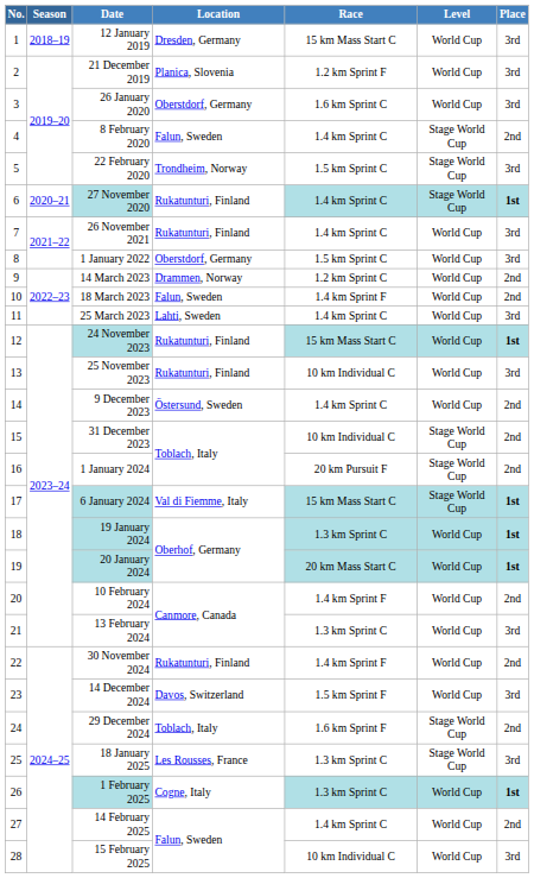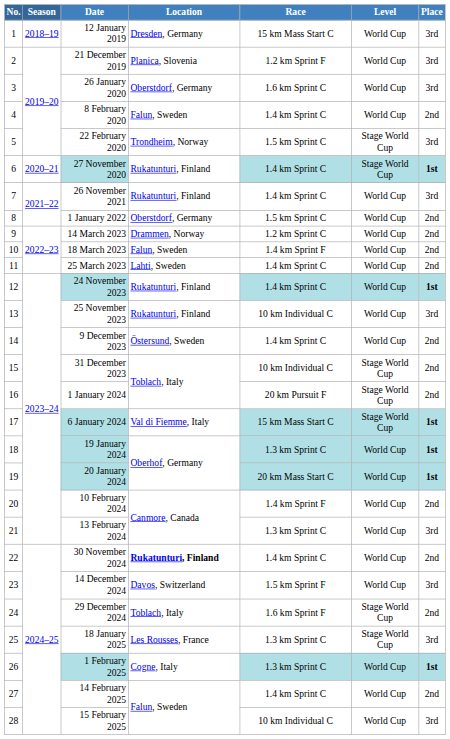8 February 2020 | Level: Stage World Cup -> World Cup
1 January 2022 | Place: 3rd -> 2nd
25 March 2023 | Place: 3rd -> 2nd
24 November 2023 | Race: 15 km Mass Start C -> 1.4 km Sprint C
30 November 2024 | Location: normal -> bold
30 November 2024 | Race: 1.4 km Sprint F -> 1.4 km Sprint C
